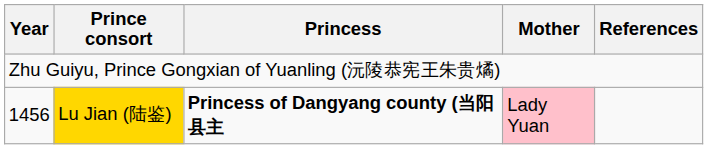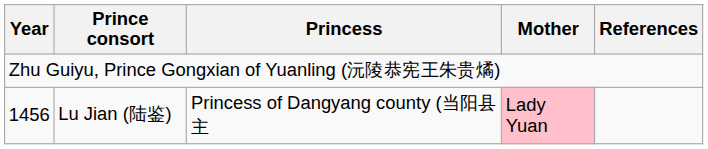1456 | Prince consort: gold background -> no background
1456 | Princess: bold -> normal
